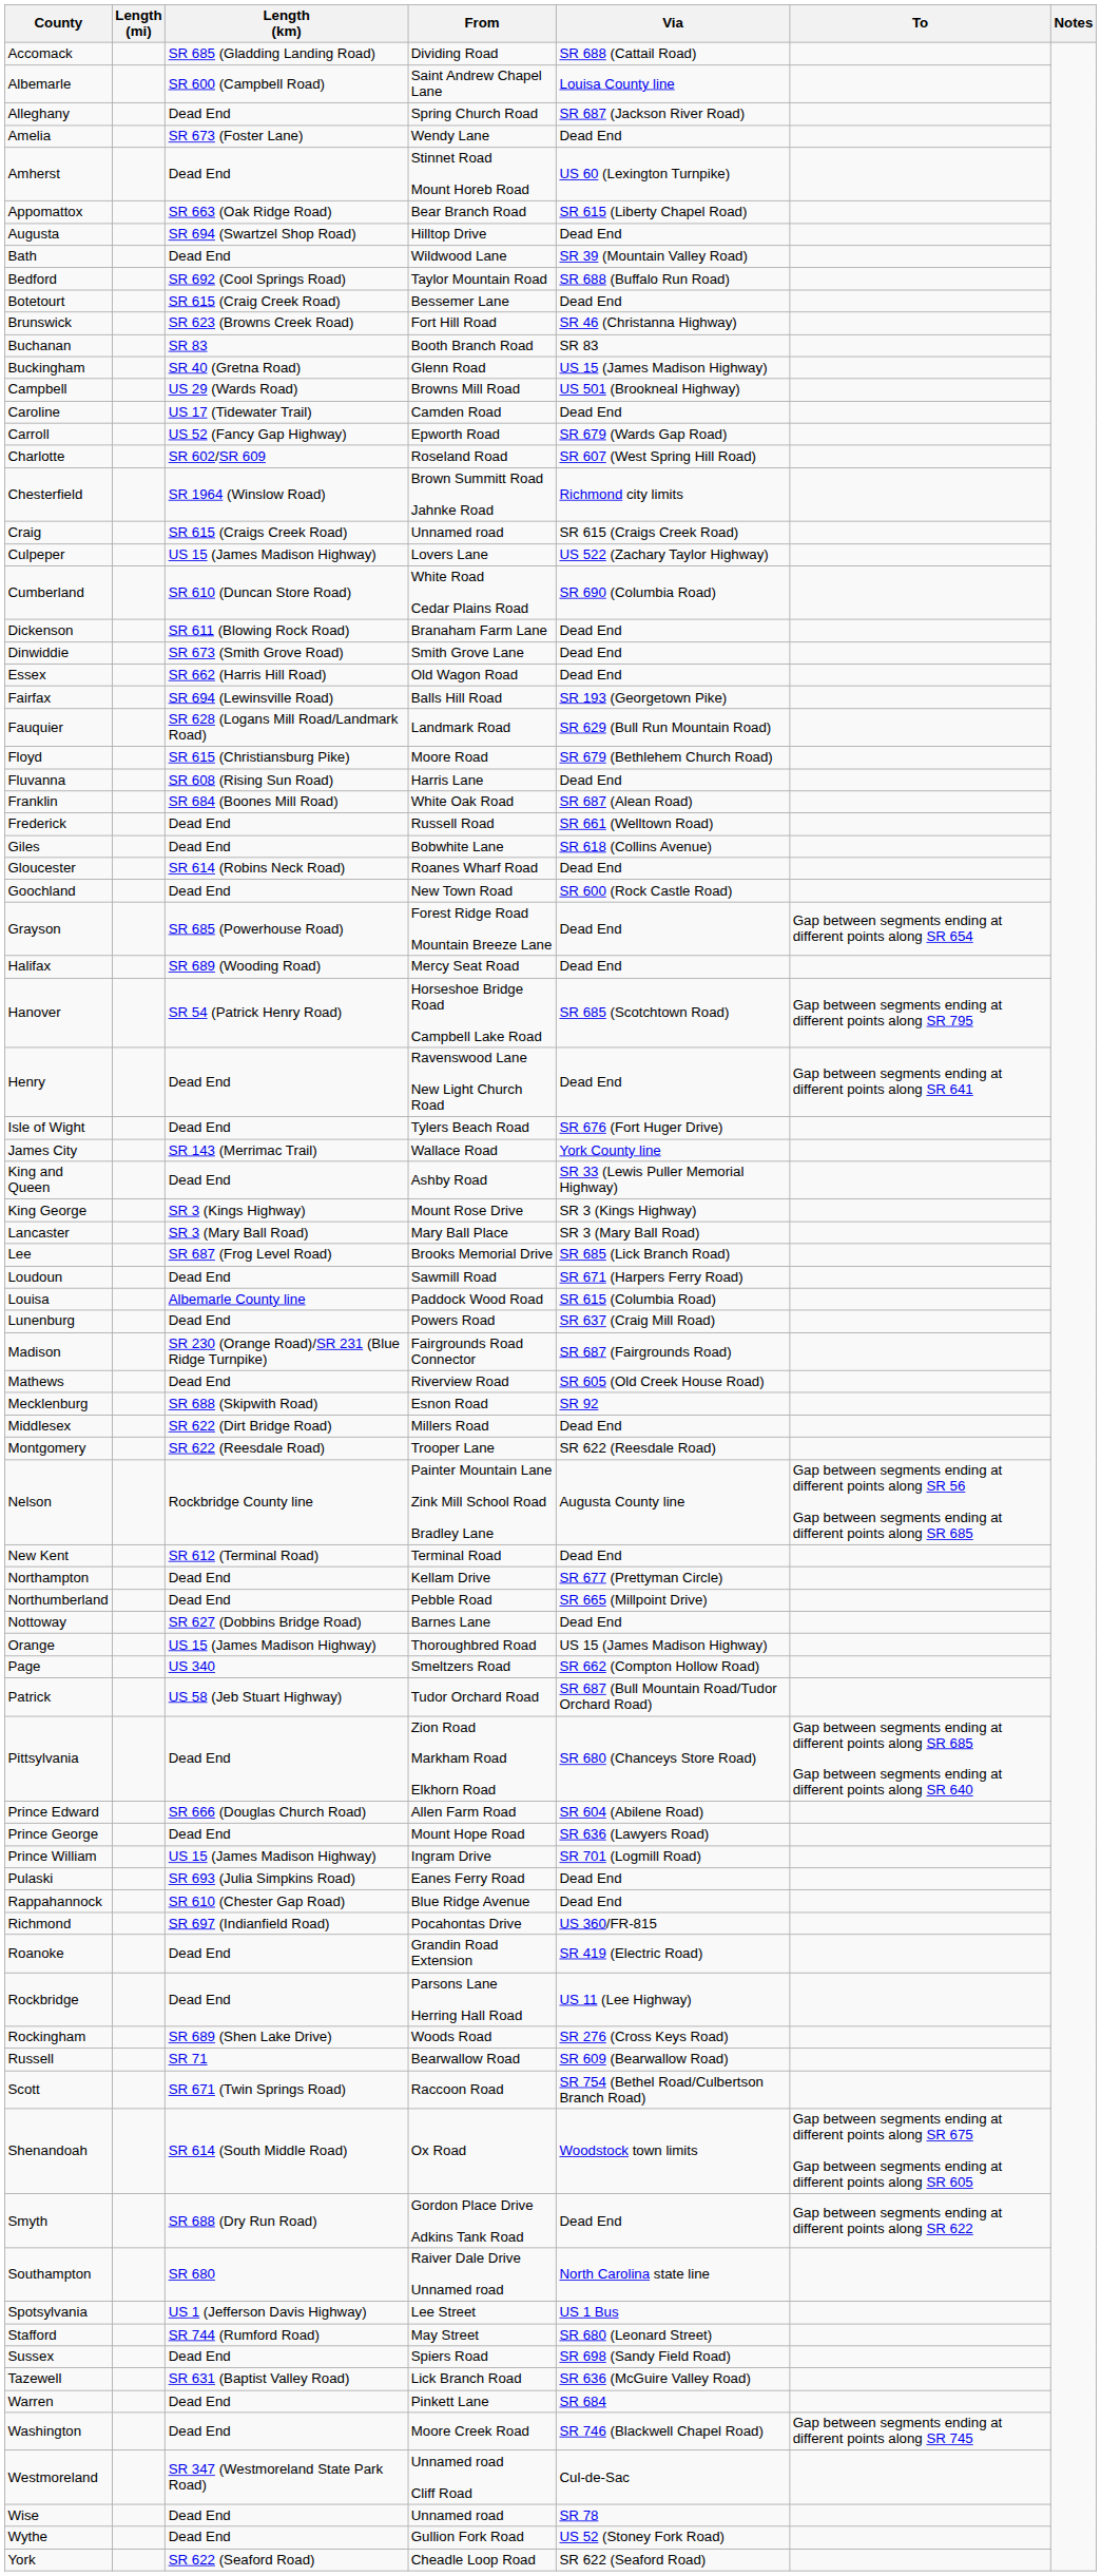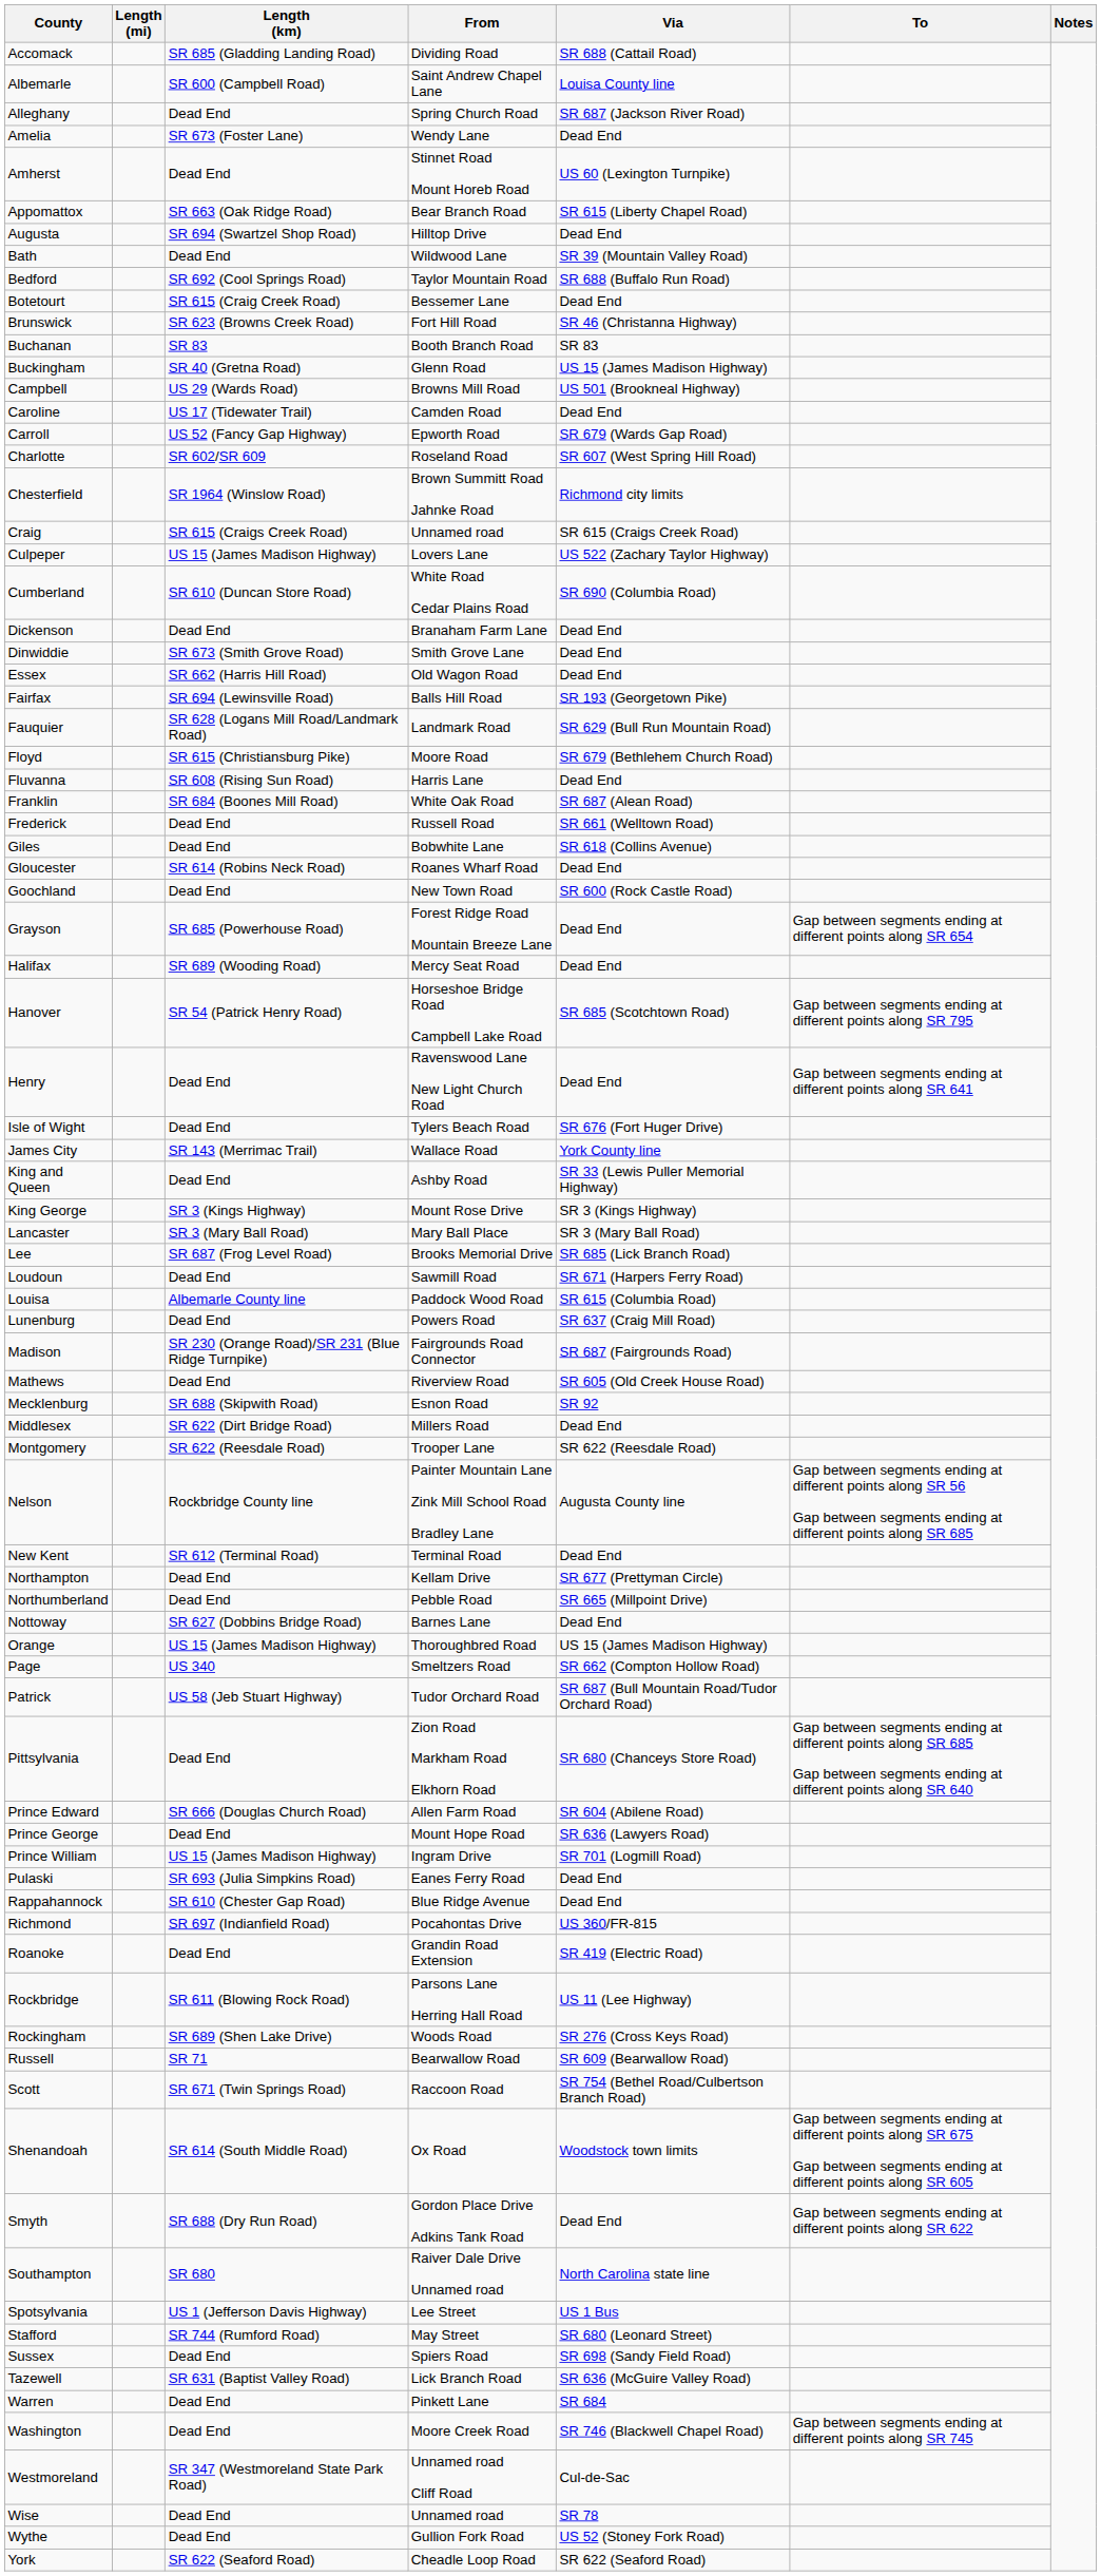Dickenson | Length (km): SR 611 (Blowing Rock Road) -> Dead End
Rockbridge | Length (km): Dead End -> SR 611 (Blowing Rock Road)
